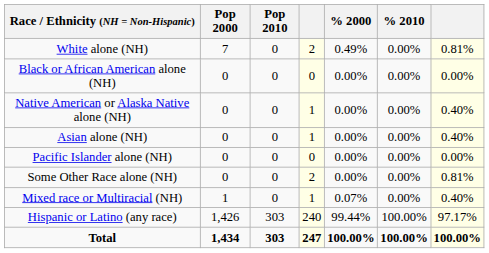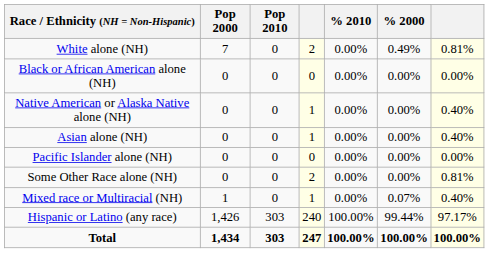columns swapped: % 2000 <-> % 2010
